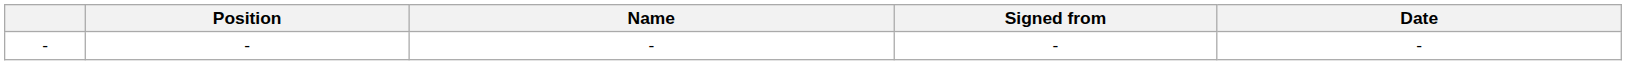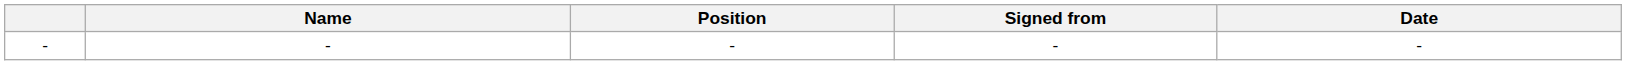columns swapped: Name <-> Position
